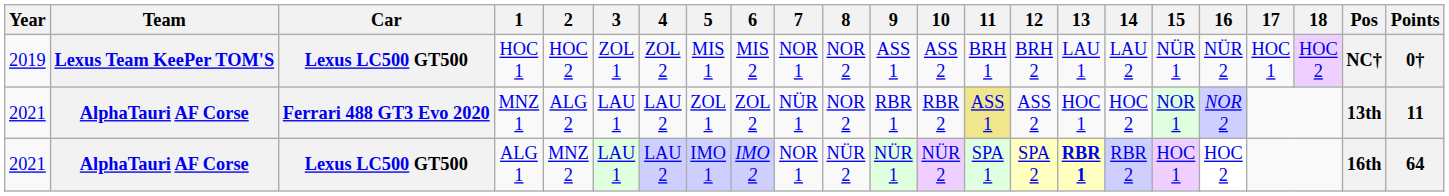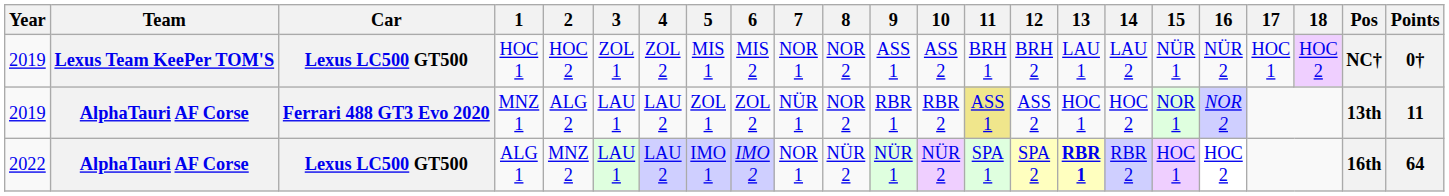MNZ 1 | Year: 2021 -> 2019
ALG 1 | Year: 2021 -> 2022
